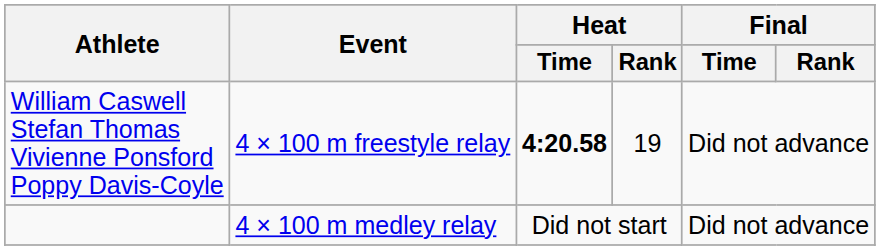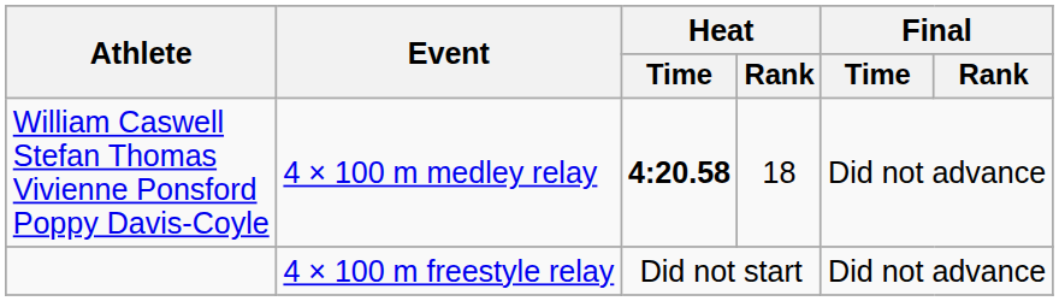row 3 | Event: 4 × 100 m freestyle relay -> 4 × 100 m medley relay
row 3 | Heat / Rank: 19 -> 18
row 4 | Event: 4 × 100 m medley relay -> 4 × 100 m freestyle relay
